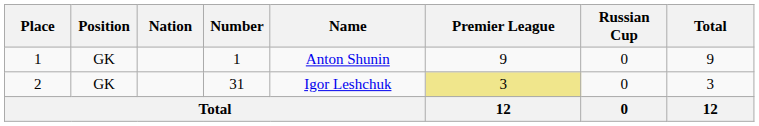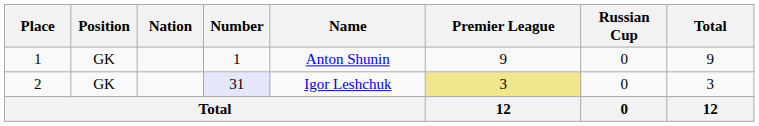2 | Number: no background -> lavender background
